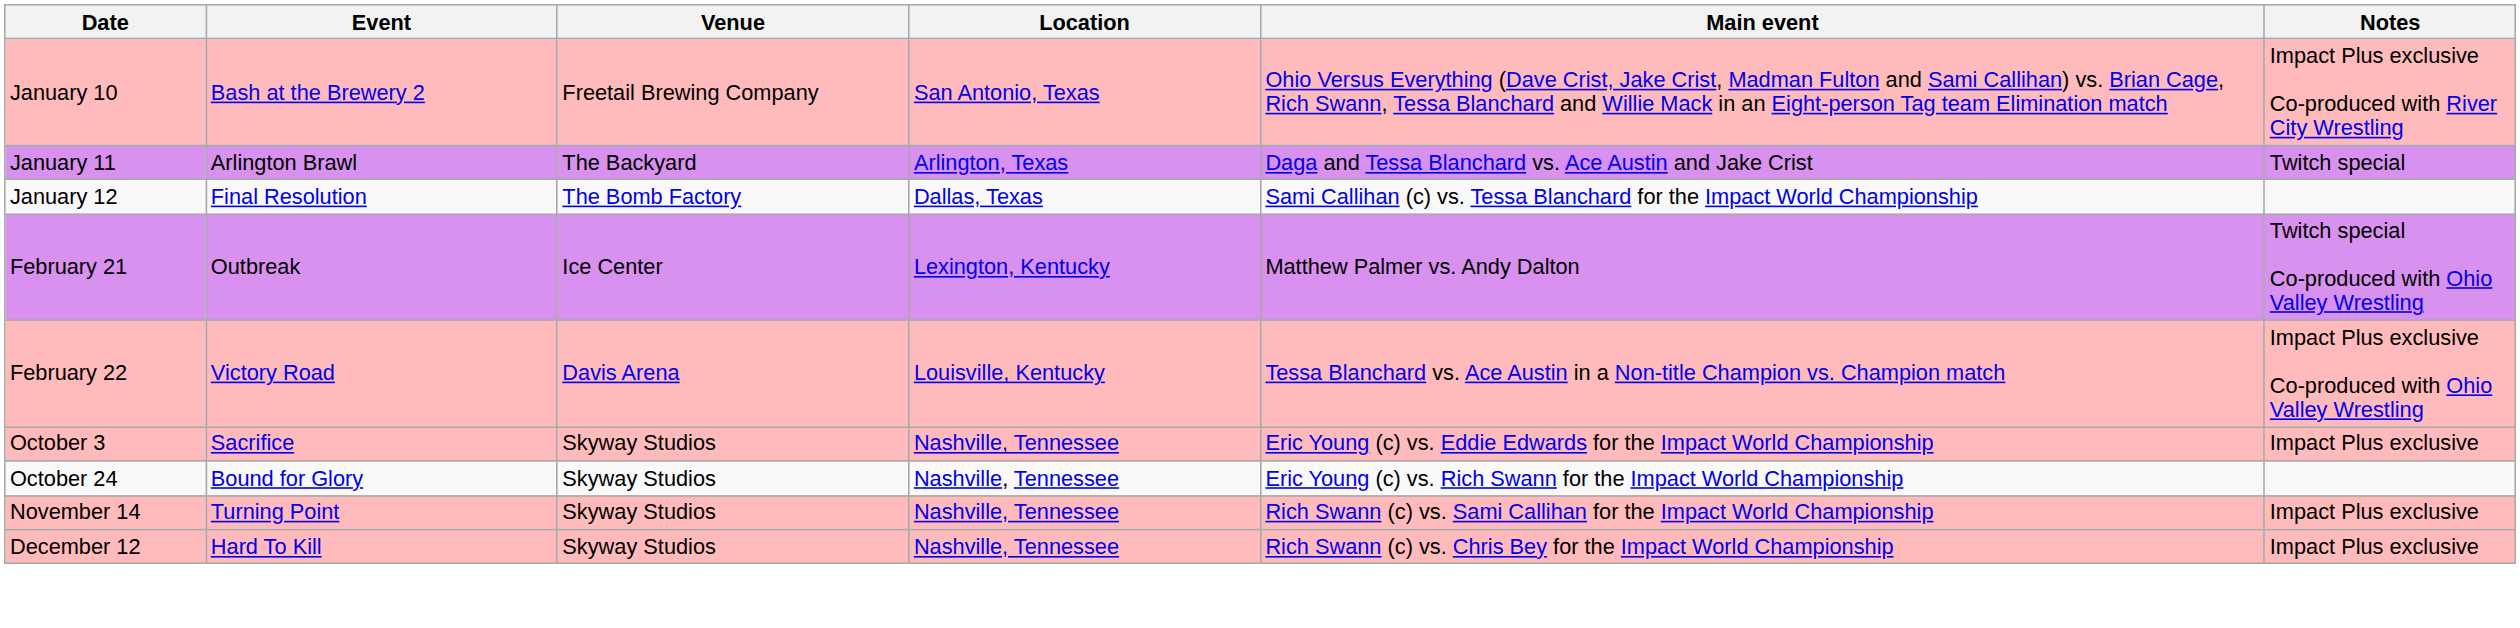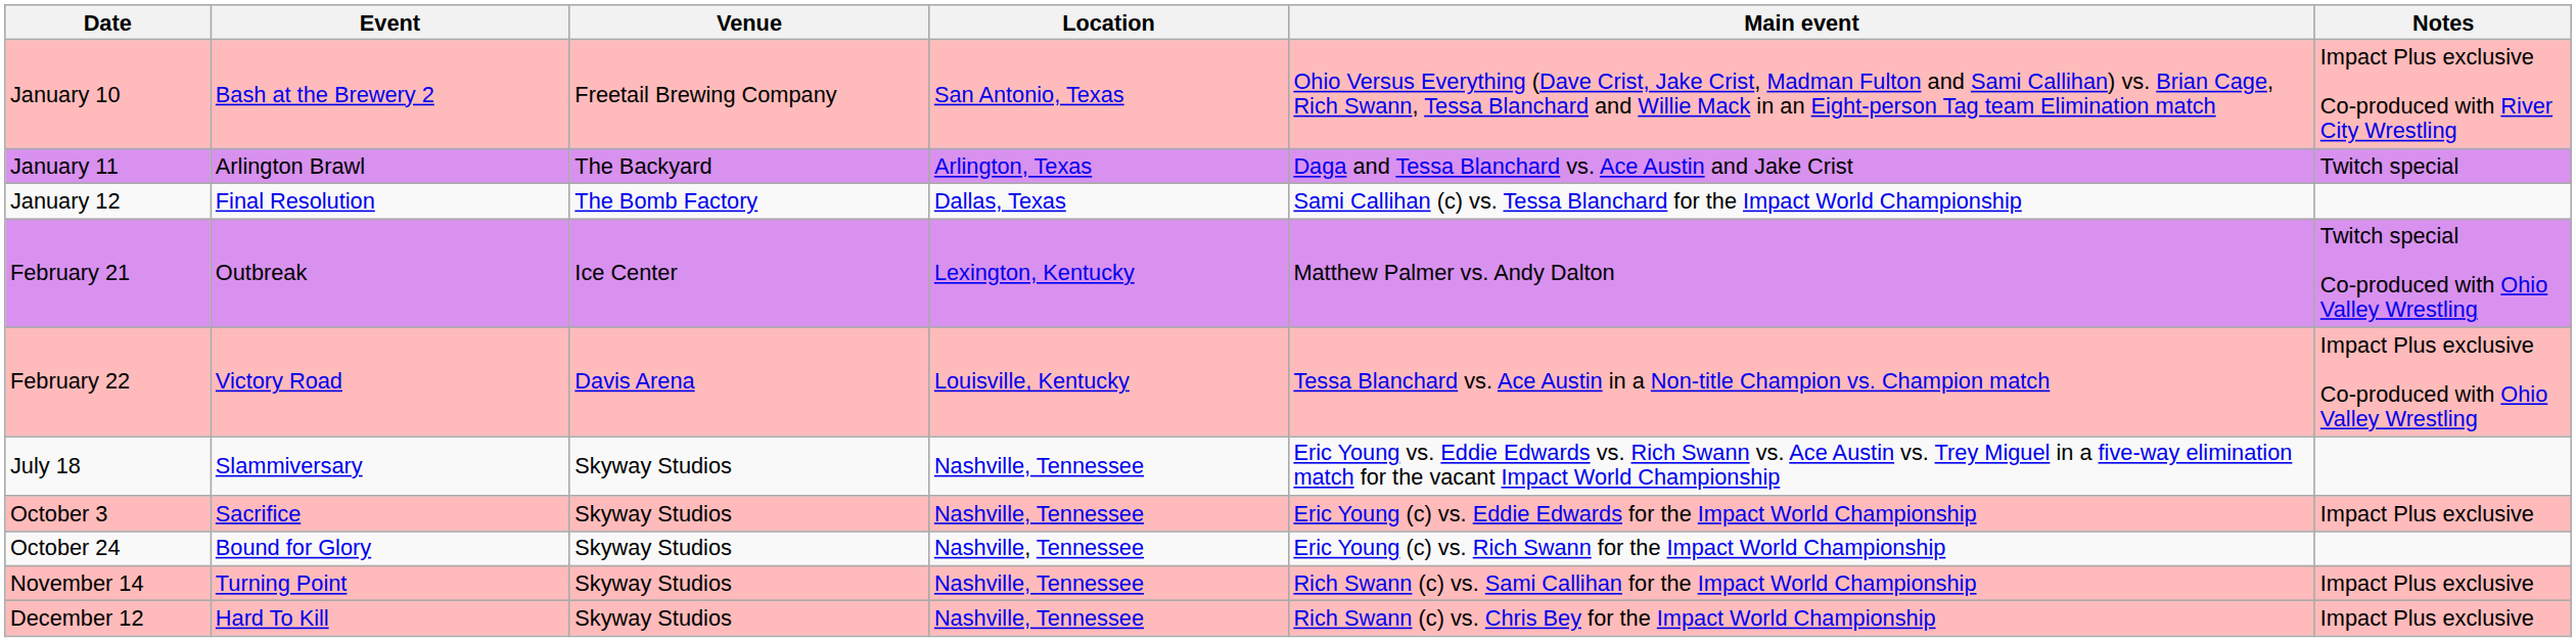+ row: July 18 | Slammiversary | Skyway Studios | Nashville, Tennessee | Eric Young vs. Eddie Edwards vs. Rich Swann vs. Ace Austin vs. Trey Miguel in a five-way elimination match for the vacant Impact World Championship
